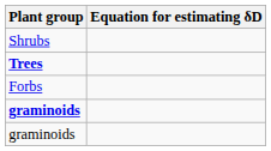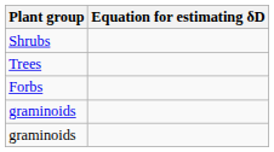row 3 | Plant group: bold -> normal
row 5 | Plant group: bold -> normal
